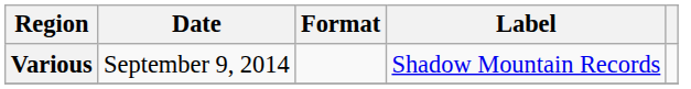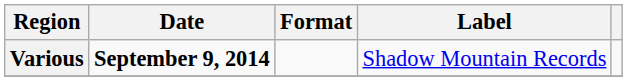Various | Date: normal -> bold
